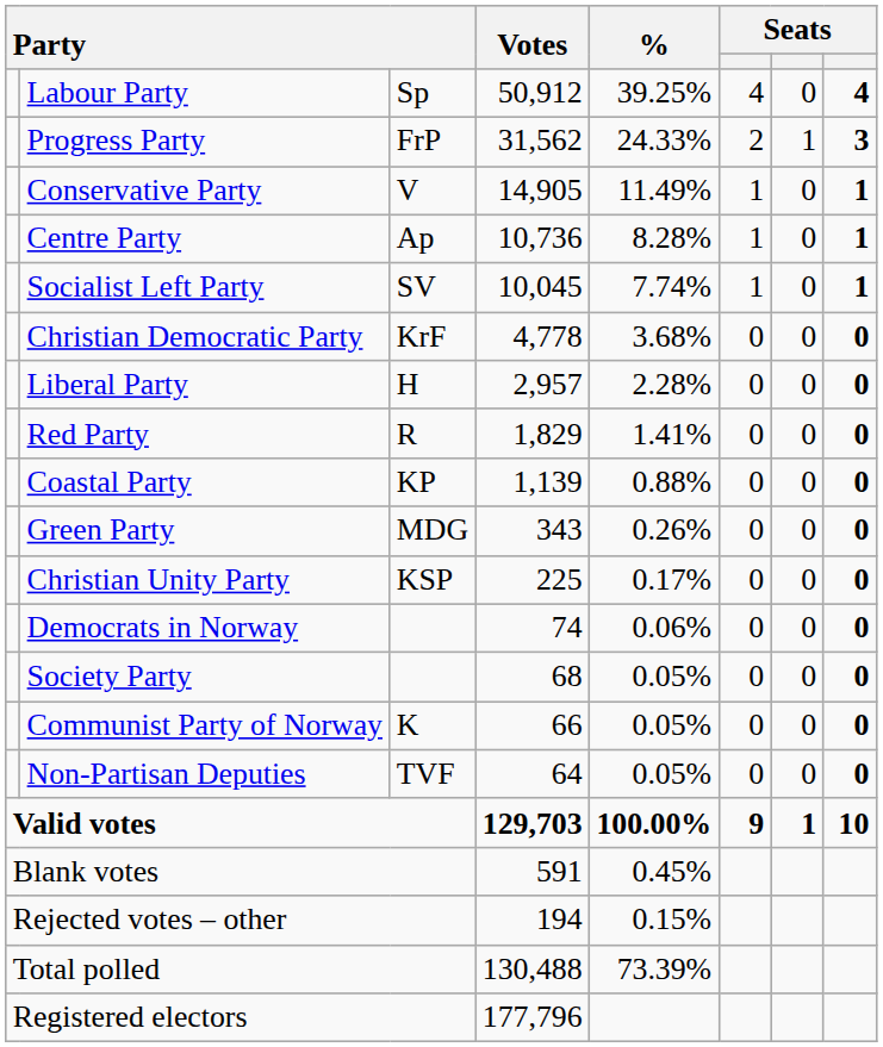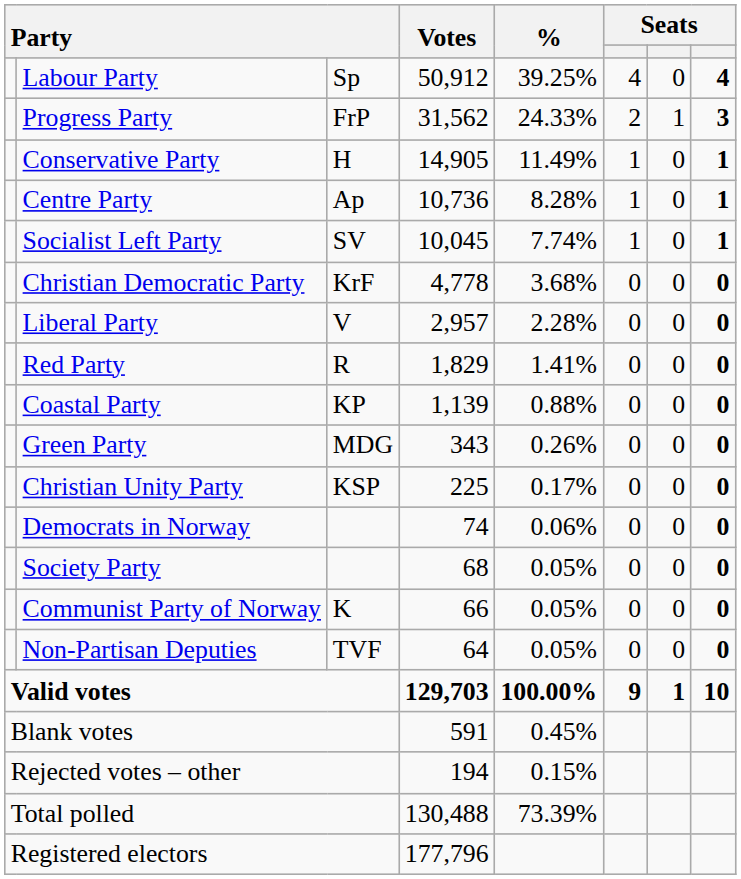Conservative Party | column 3: V -> H
Liberal Party | column 3: H -> V
